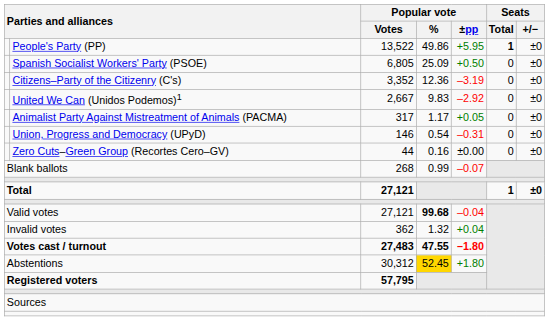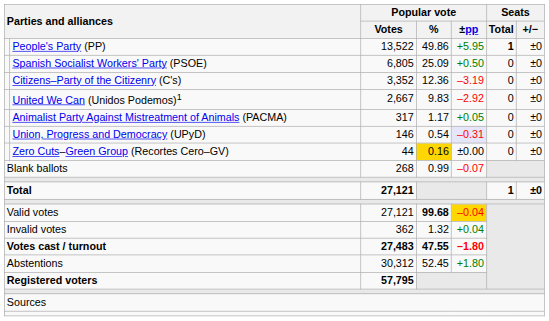Union, Progress and Democracy (UPyD) | Popular vote / ±pp: no background -> lavender background
Zero Cuts–Green Group (Recortes Cero–GV) | Popular vote / %: no background -> gold background
Valid votes | Popular vote / ±pp: no background -> gold background
Abstentions | Popular vote / %: gold background -> no background
